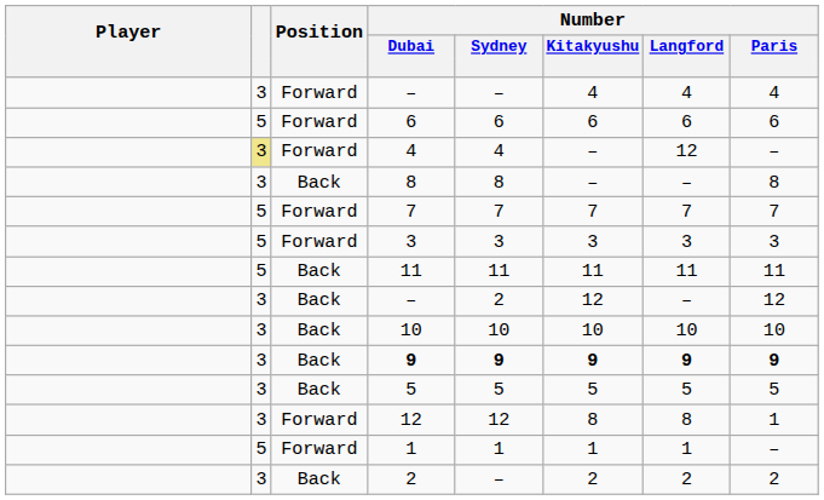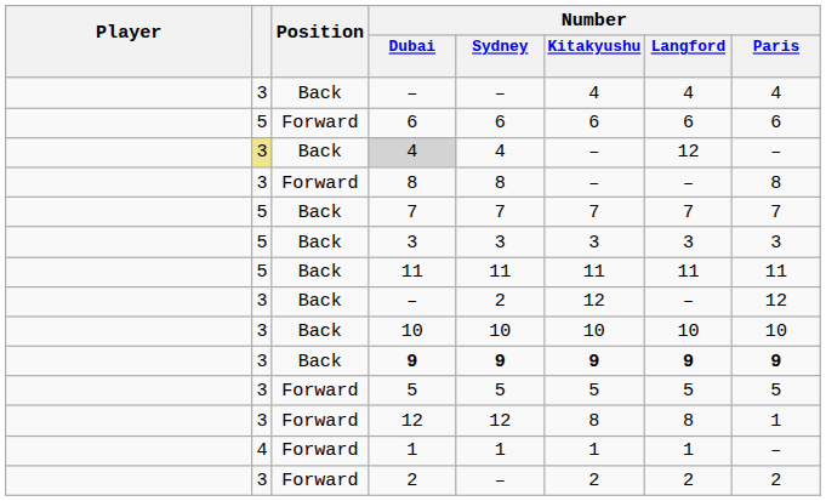row 4 | Position: Forward -> Back
row 6 | Position: Forward -> Back
row 6 | Number / Dubai: no background -> lightgrey background
row 7 | Position: Back -> Forward
row 8 | Position: Forward -> Back
row 9 | Position: Forward -> Back
row 14 | Position: Back -> Forward
row 16 | column 2: 5 -> 4
row 17 | Position: Back -> Forward
